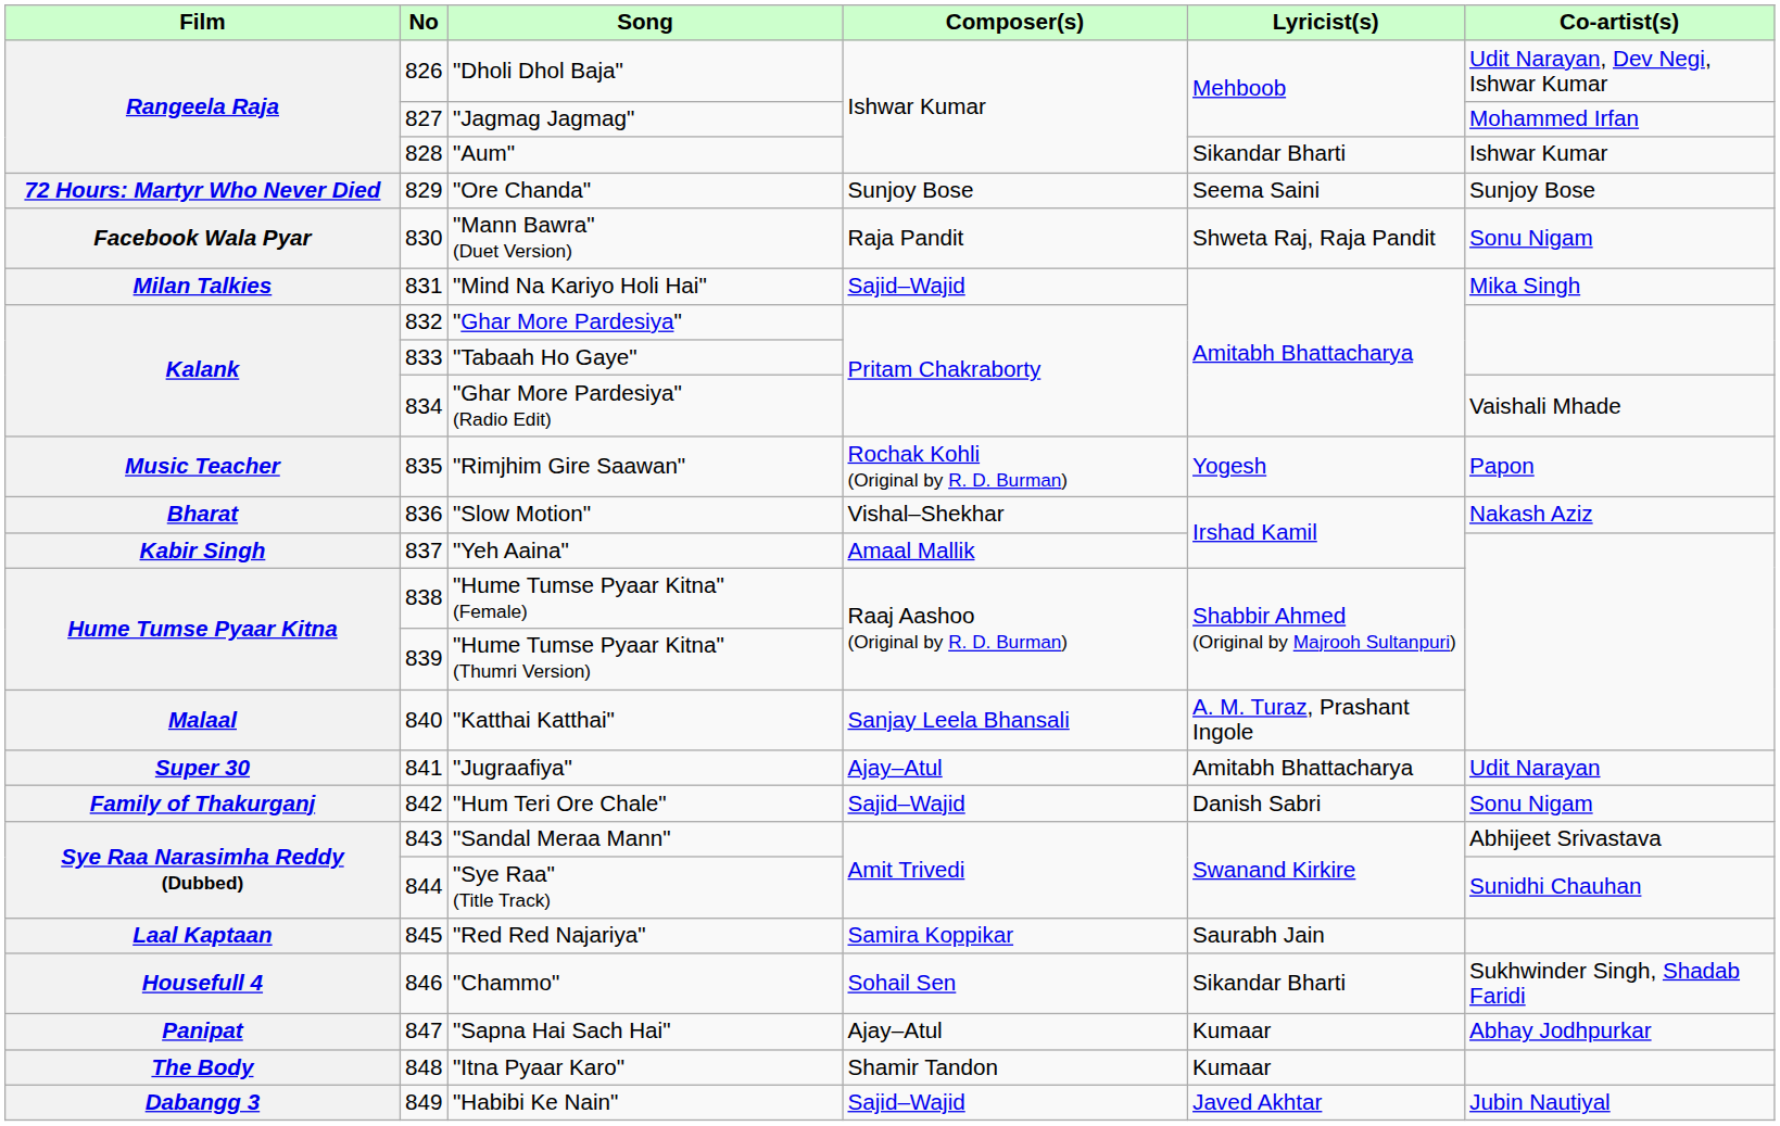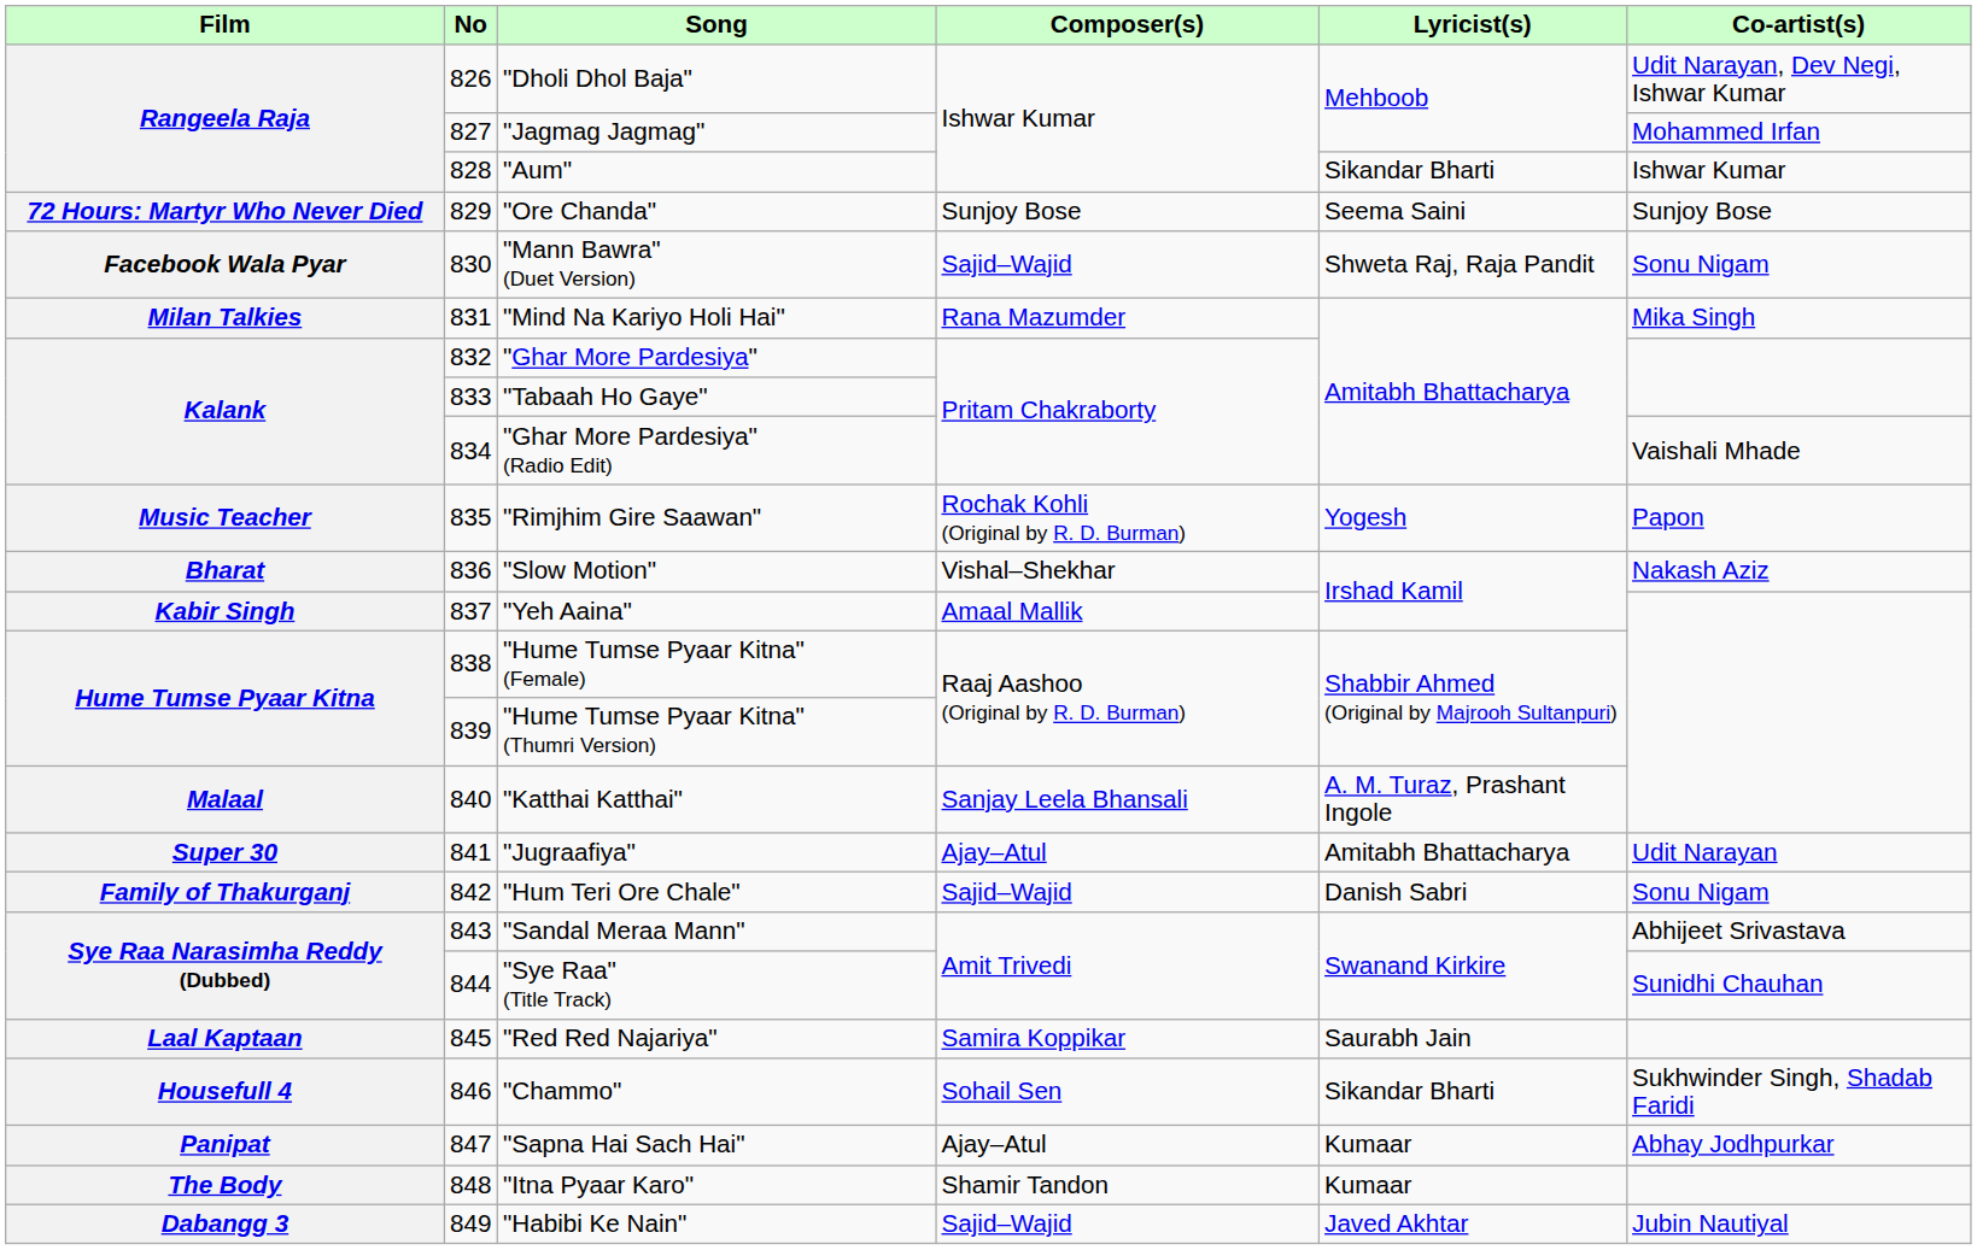"Mann Bawra" (Duet Version) | Composer(s): Raja Pandit -> Sajid–Wajid
"Mind Na Kariyo Holi Hai" | Composer(s): Sajid–Wajid -> Rana Mazumder
